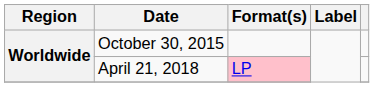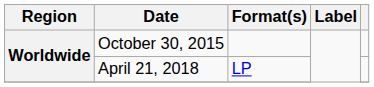April 21, 2018 | Format(s): pink background -> no background
